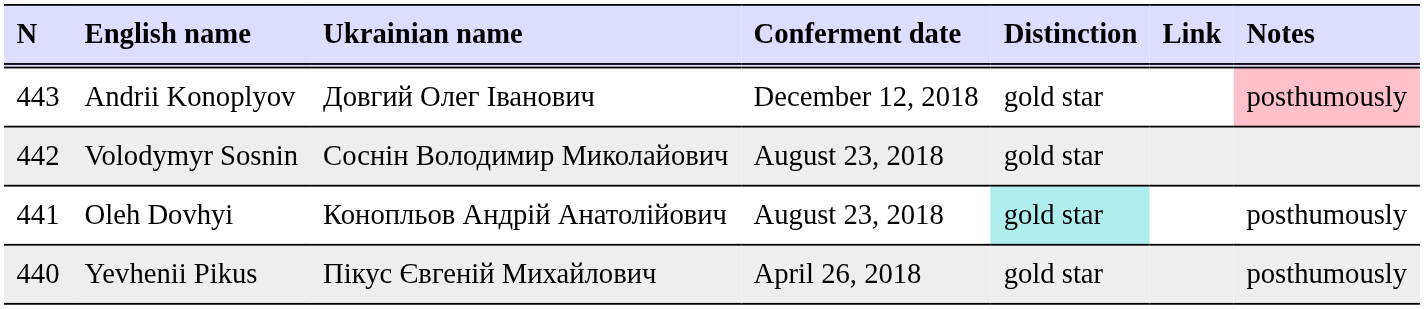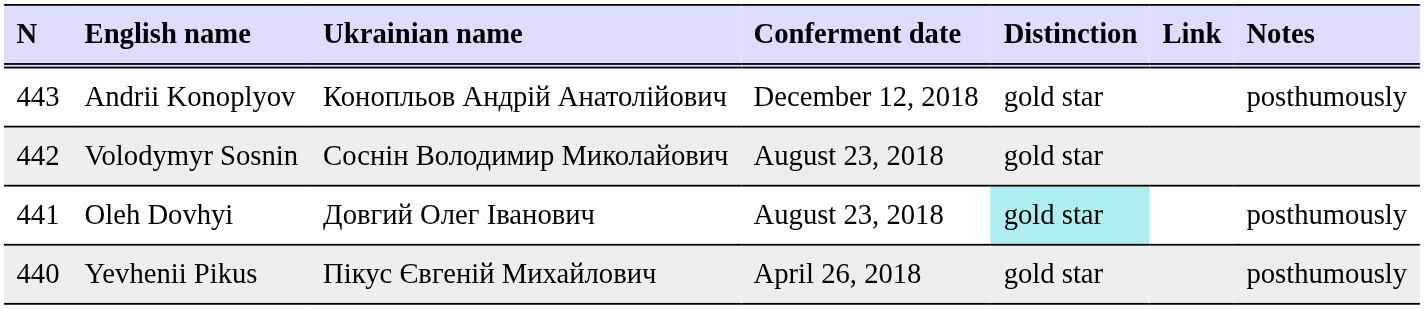Andrii Konoplyov | Ukrainian name: Довгий Олег Іванович -> Конопльов Андрій Анатолійович
Andrii Konoplyov | Notes: pink background -> no background
Oleh Dovhyi | Ukrainian name: Конопльов Андрій Анатолійович -> Довгий Олег Іванович
